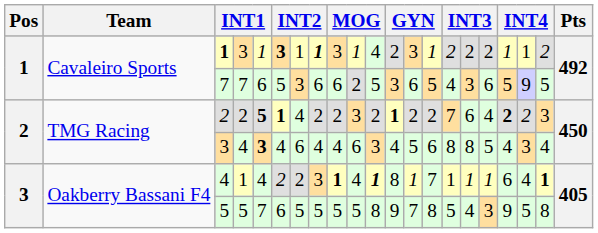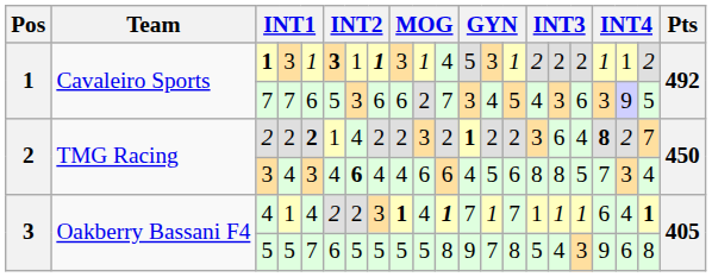row 2 | column 12: 2 -> 5
row 3 | column 11: 5 -> 7
row 3 | column 13: 6 -> 4
row 3 | column 18: 5 -> 3
row 4 | column 5: 5 -> 2
row 4 | column 6: bold -> normal
row 4 | column 15: 7 -> 3
row 4 | column 18: 2 -> 8
row 4 | column 20: 3 -> 7
row 5 | column 5: bold -> normal
row 5 | column 7: normal -> bold
row 5 | column 11: 3 -> 6
row 5 | column 18: 4 -> 7
row 6 | column 12: 8 -> 7
row 7 | column 19: 5 -> 6
